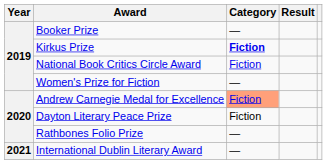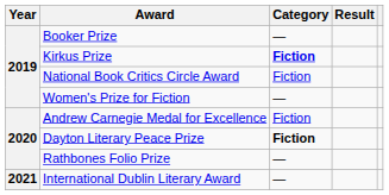Andrew Carnegie Medal for Excellence | Category: lightsalmon background -> no background
Dayton Literary Peace Prize | Category: normal -> bold
